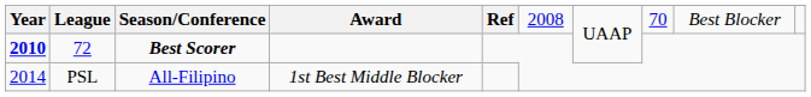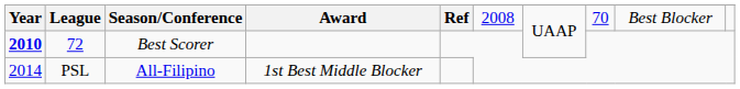72 | Season/Conference: bold -> normal
